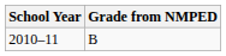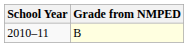2010–11 | Grade from NMPED: no background -> lightyellow background
